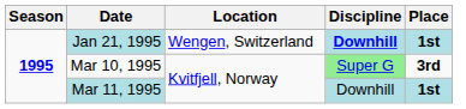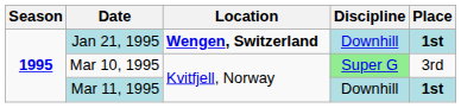Jan 21, 1995 | Location: normal -> bold
Jan 21, 1995 | Discipline: bold -> normal
Mar 10, 1995 | Place: bold -> normal
